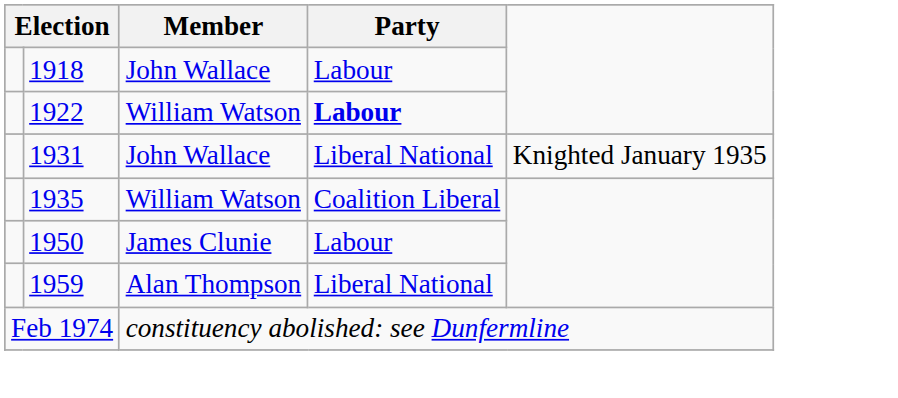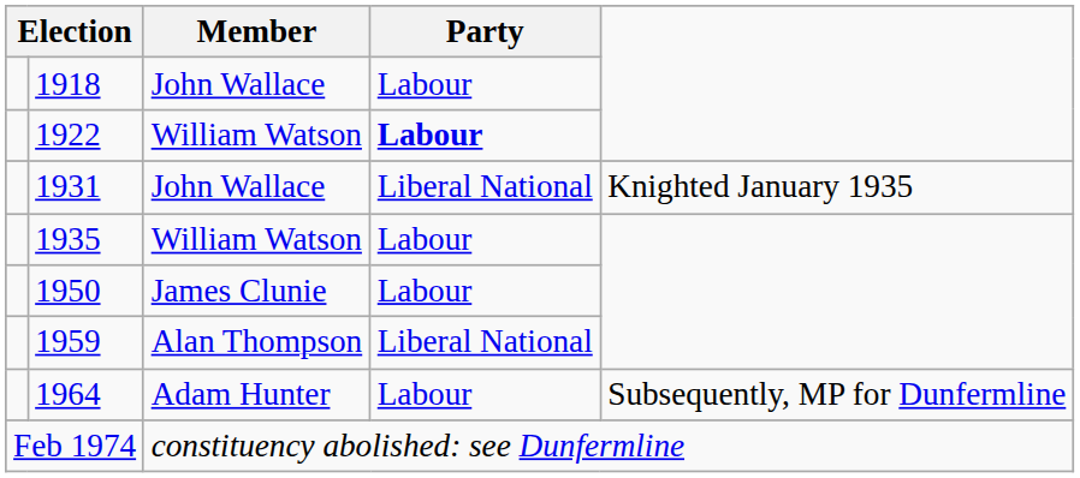1935 | Party: Coalition Liberal -> Labour
+ row: 1964 | Adam Hunter | Labour | Subsequently, MP for Dunfermline
